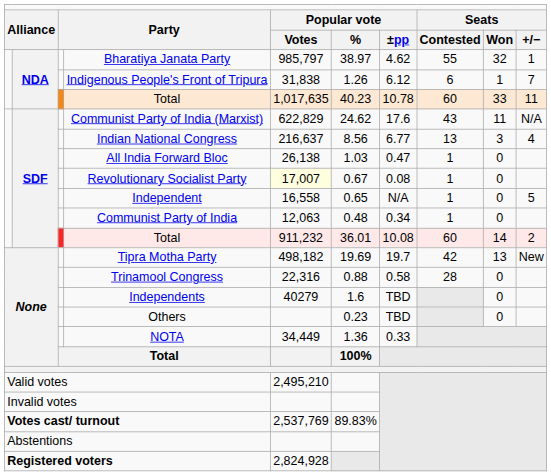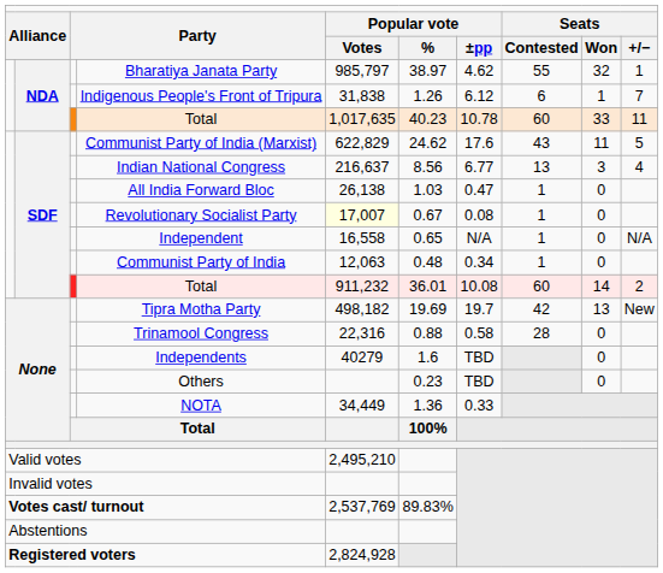Communist Party of India (Marxist) | column 10: N/A -> 5
Independent | column 10: 5 -> N/A
